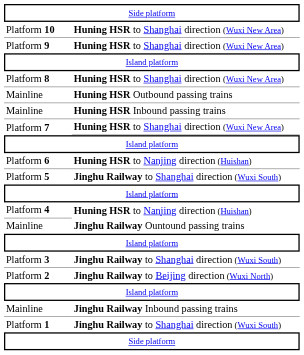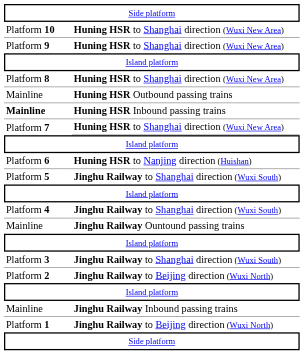row 7 | column 1: normal -> bold
row 13 | column 2: Huning HSR to Nanjing direction (Huishan) -> Jinghu Railway to Shanghai direction (Wuxi South)
row 20 | column 2: Jinghu Railway to Shanghai direction (Wuxi South) -> Jinghu Railway to Beijing direction (Wuxi North)
